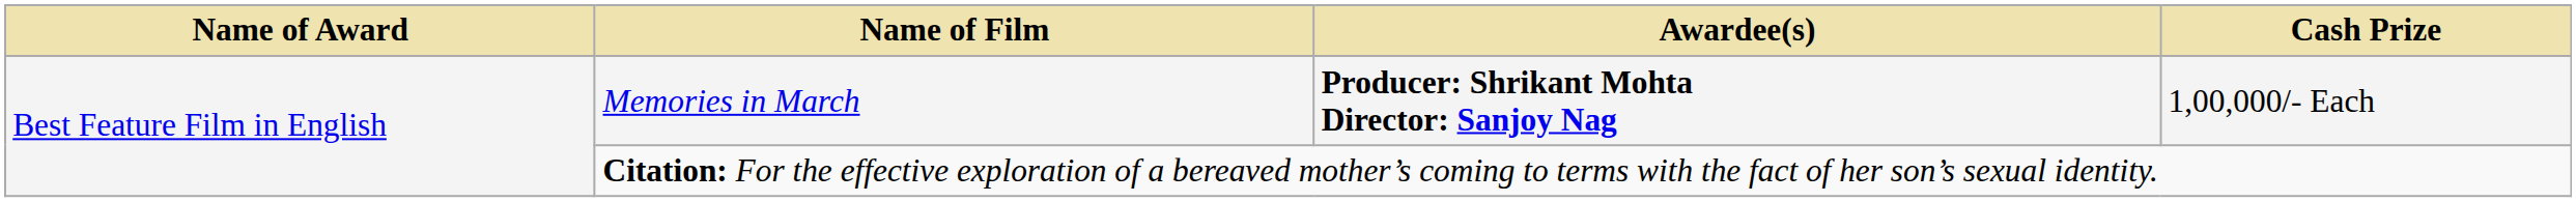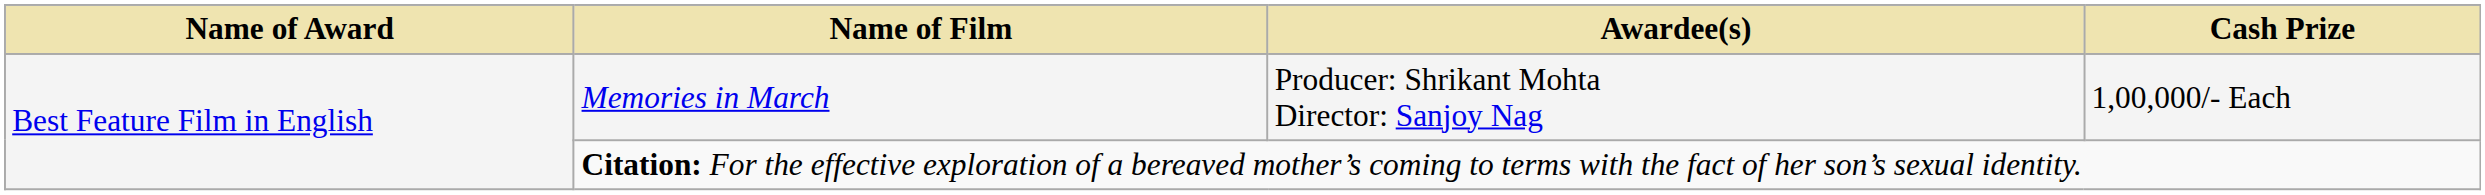Memories in March | Awardee(s): bold -> normal
